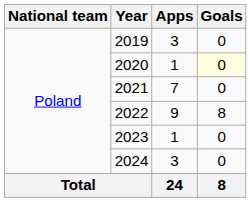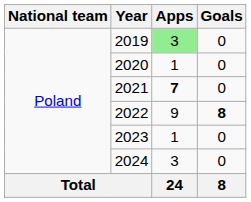2019 | Apps: no background -> lightgreen background
2020 | Goals: lightyellow background -> no background
2021 | Apps: normal -> bold
2022 | Goals: normal -> bold
